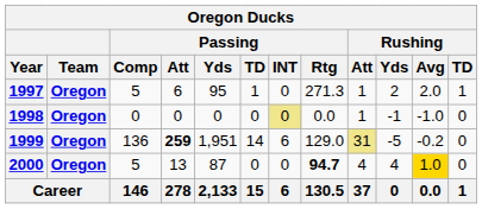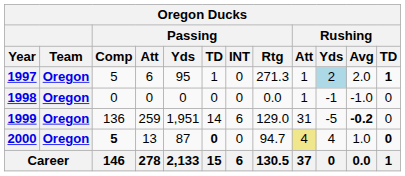1997 | Rushing / Yds: no background -> lightblue background
1997 | Rushing / TD: normal -> bold
1998 | Passing / INT: khaki background -> no background
1999 | Passing / Att: bold -> normal
1999 | Rushing / Att: khaki background -> no background
1999 | Rushing / Avg: normal -> bold
2000 | Passing / Comp: normal -> bold
2000 | Passing / TD: normal -> bold
2000 | Passing / Rtg: bold -> normal
2000 | Rushing / Att: no background -> khaki background
2000 | Rushing / Avg: gold background -> no background
2000 | Rushing / TD: normal -> bold
